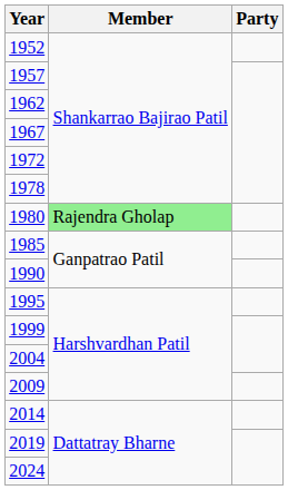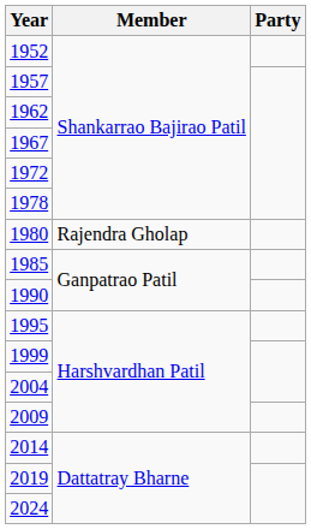1980 | Member: lightgreen background -> no background
